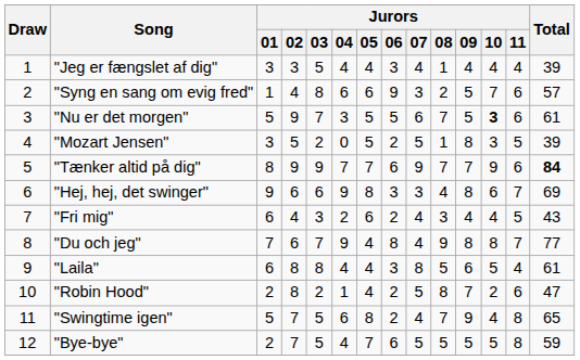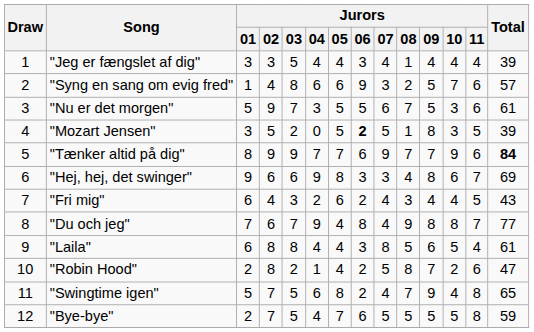"Nu er det morgen" | Jurors / 10: bold -> normal
"Mozart Jensen" | Jurors / 06: normal -> bold
